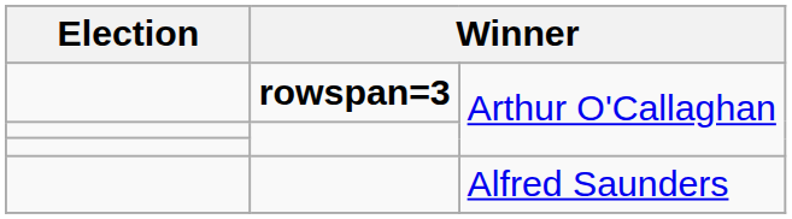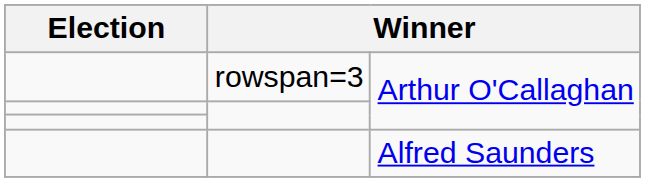rowspan=3 | column 2: bold -> normal
